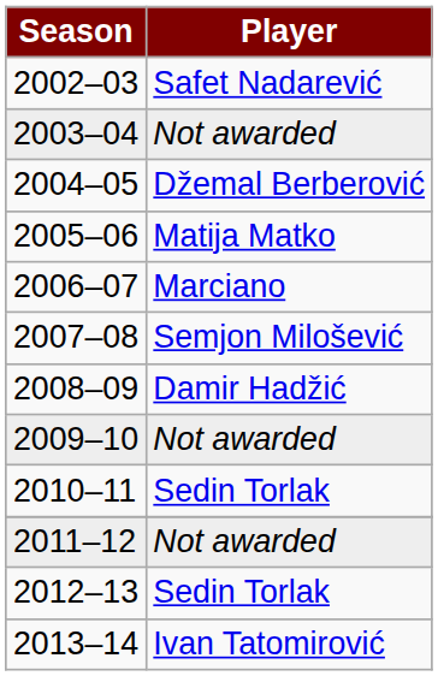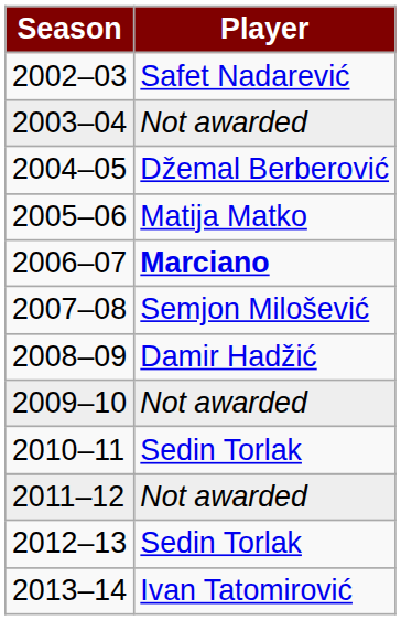2006–07 | Player: normal -> bold
